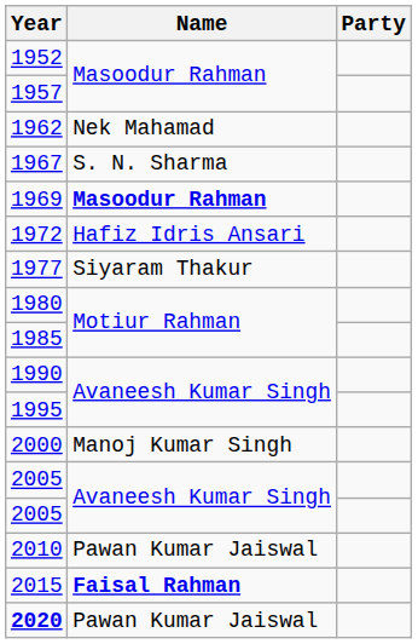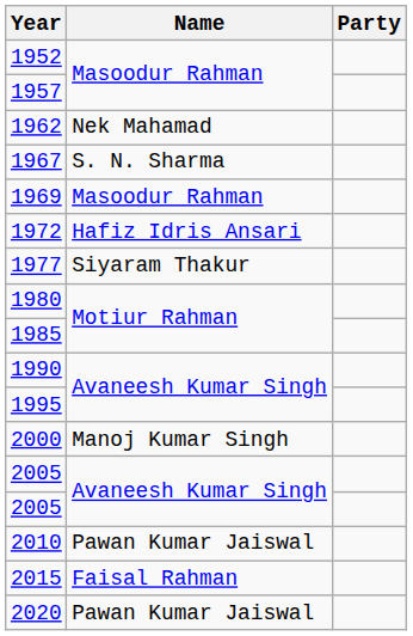1969 | Name: bold -> normal
2015 | Name: bold -> normal
2020 | Year: bold -> normal
